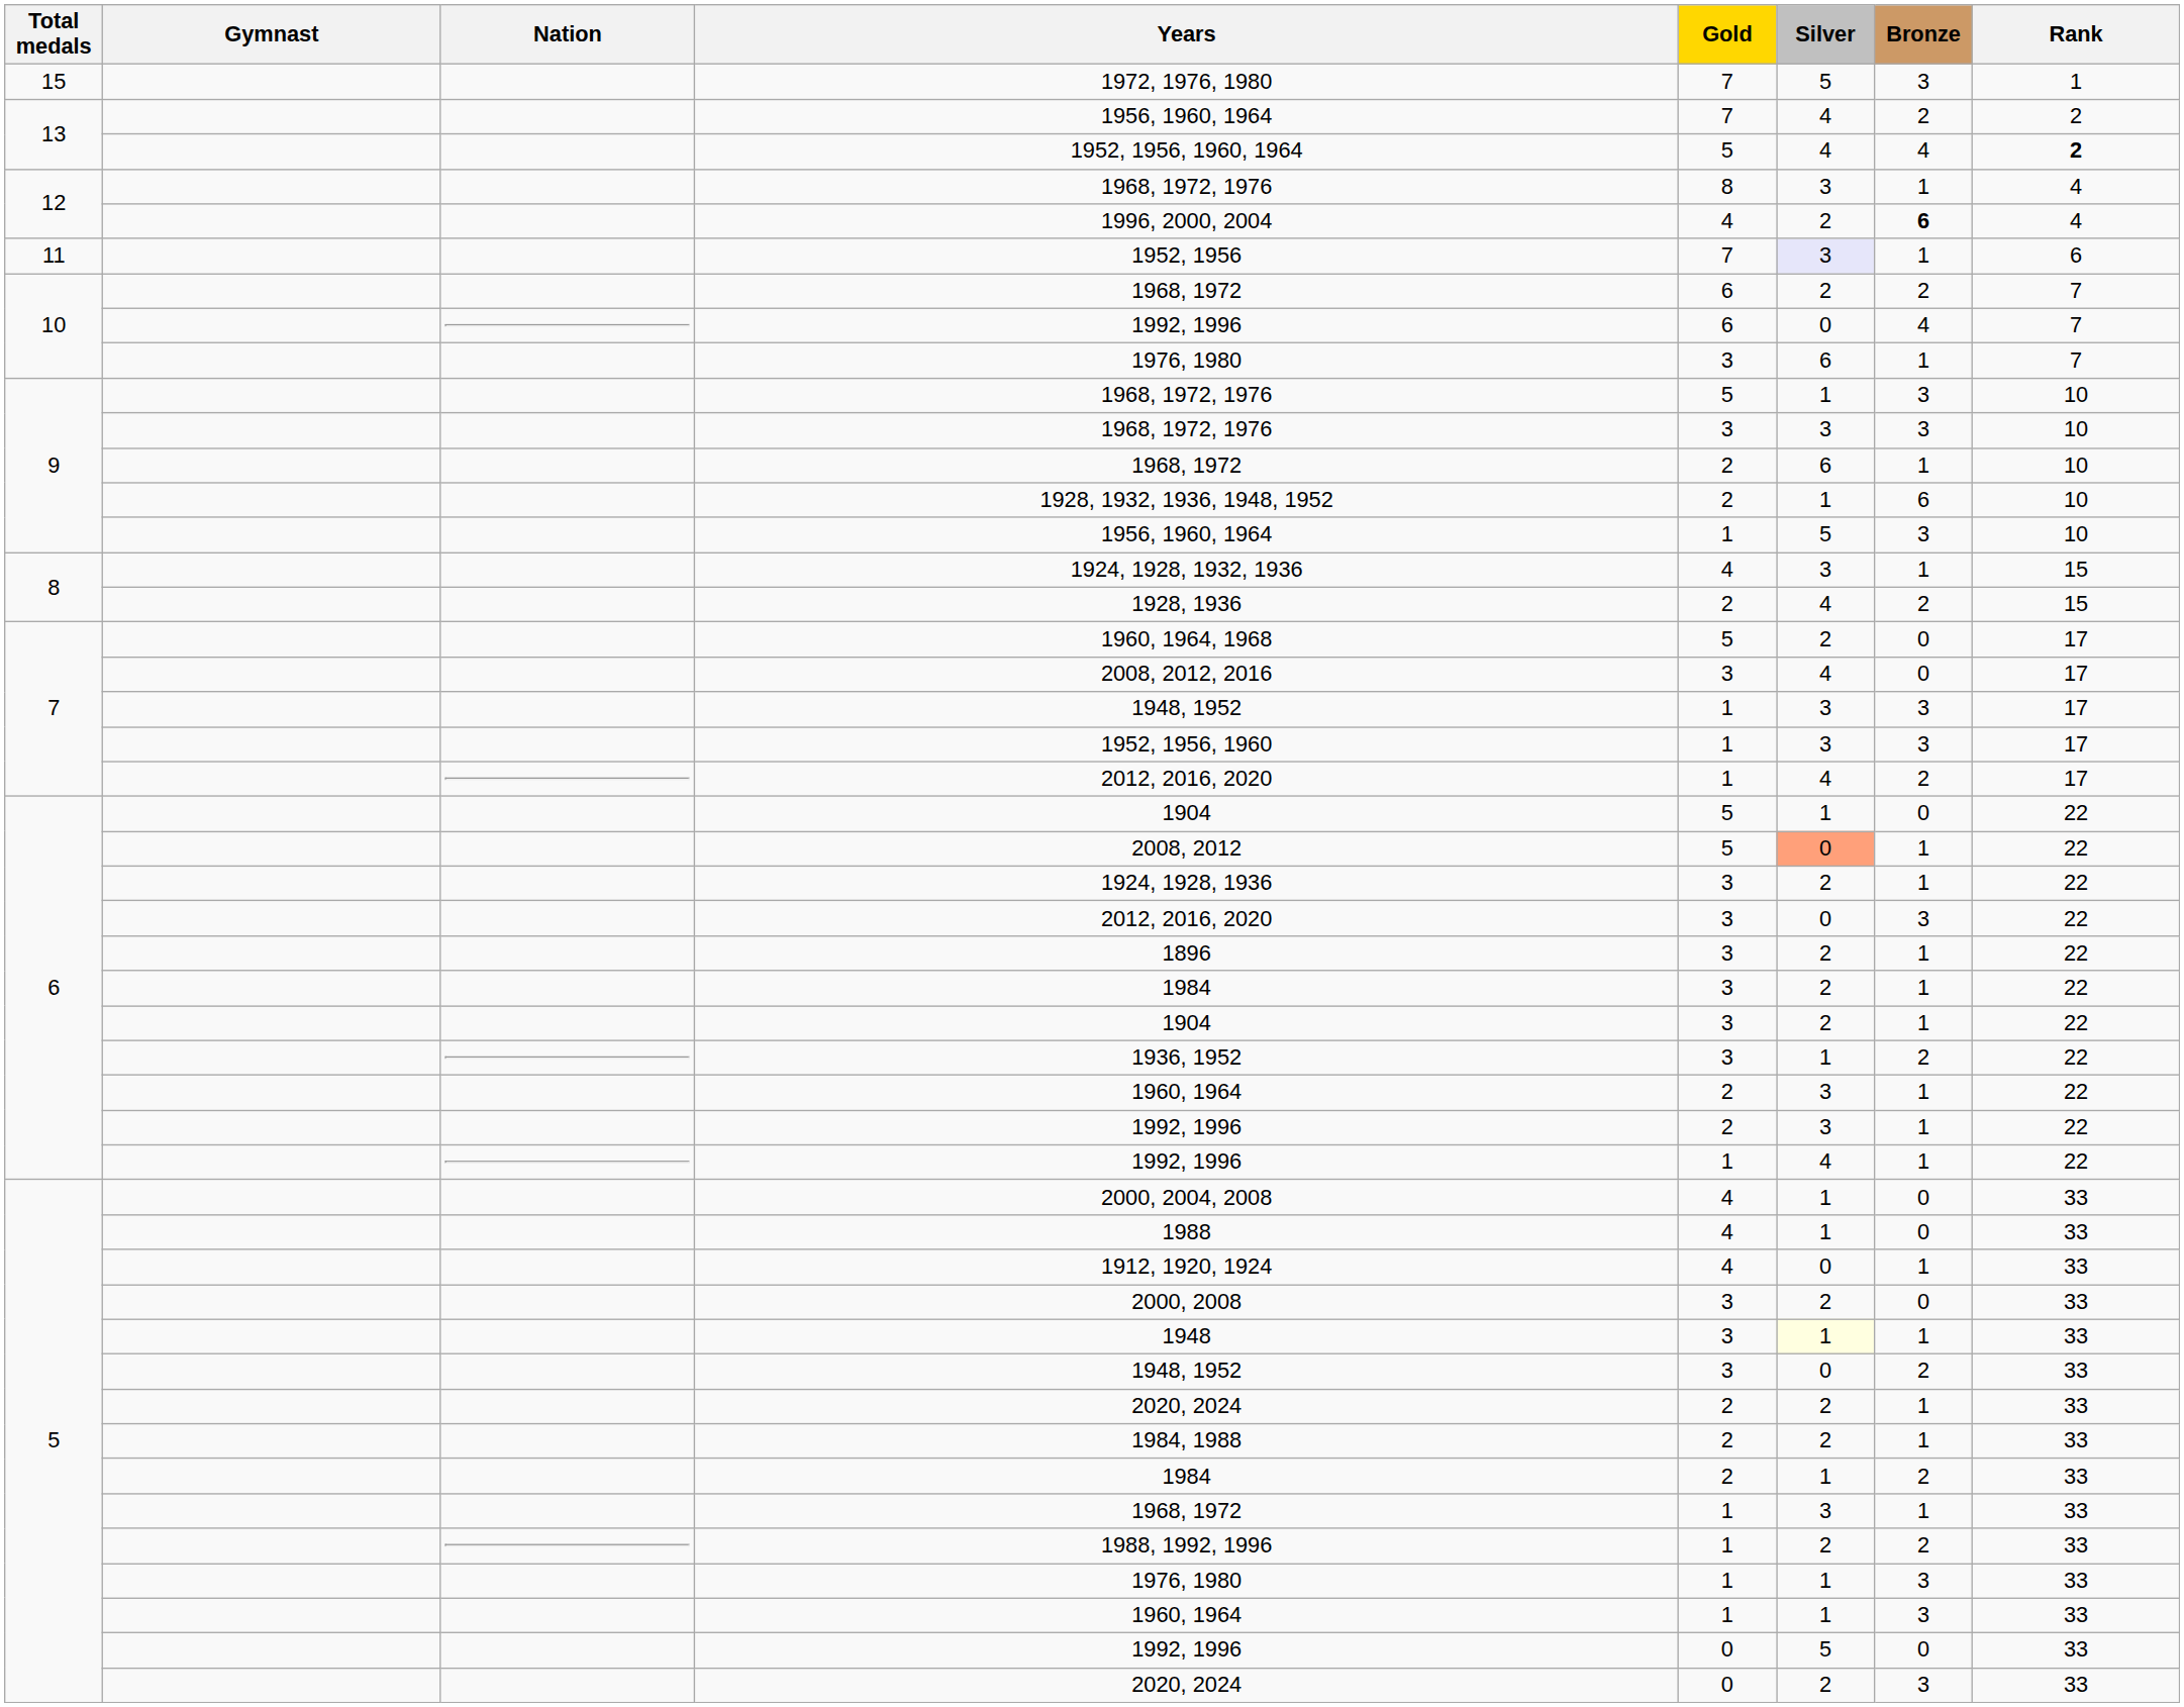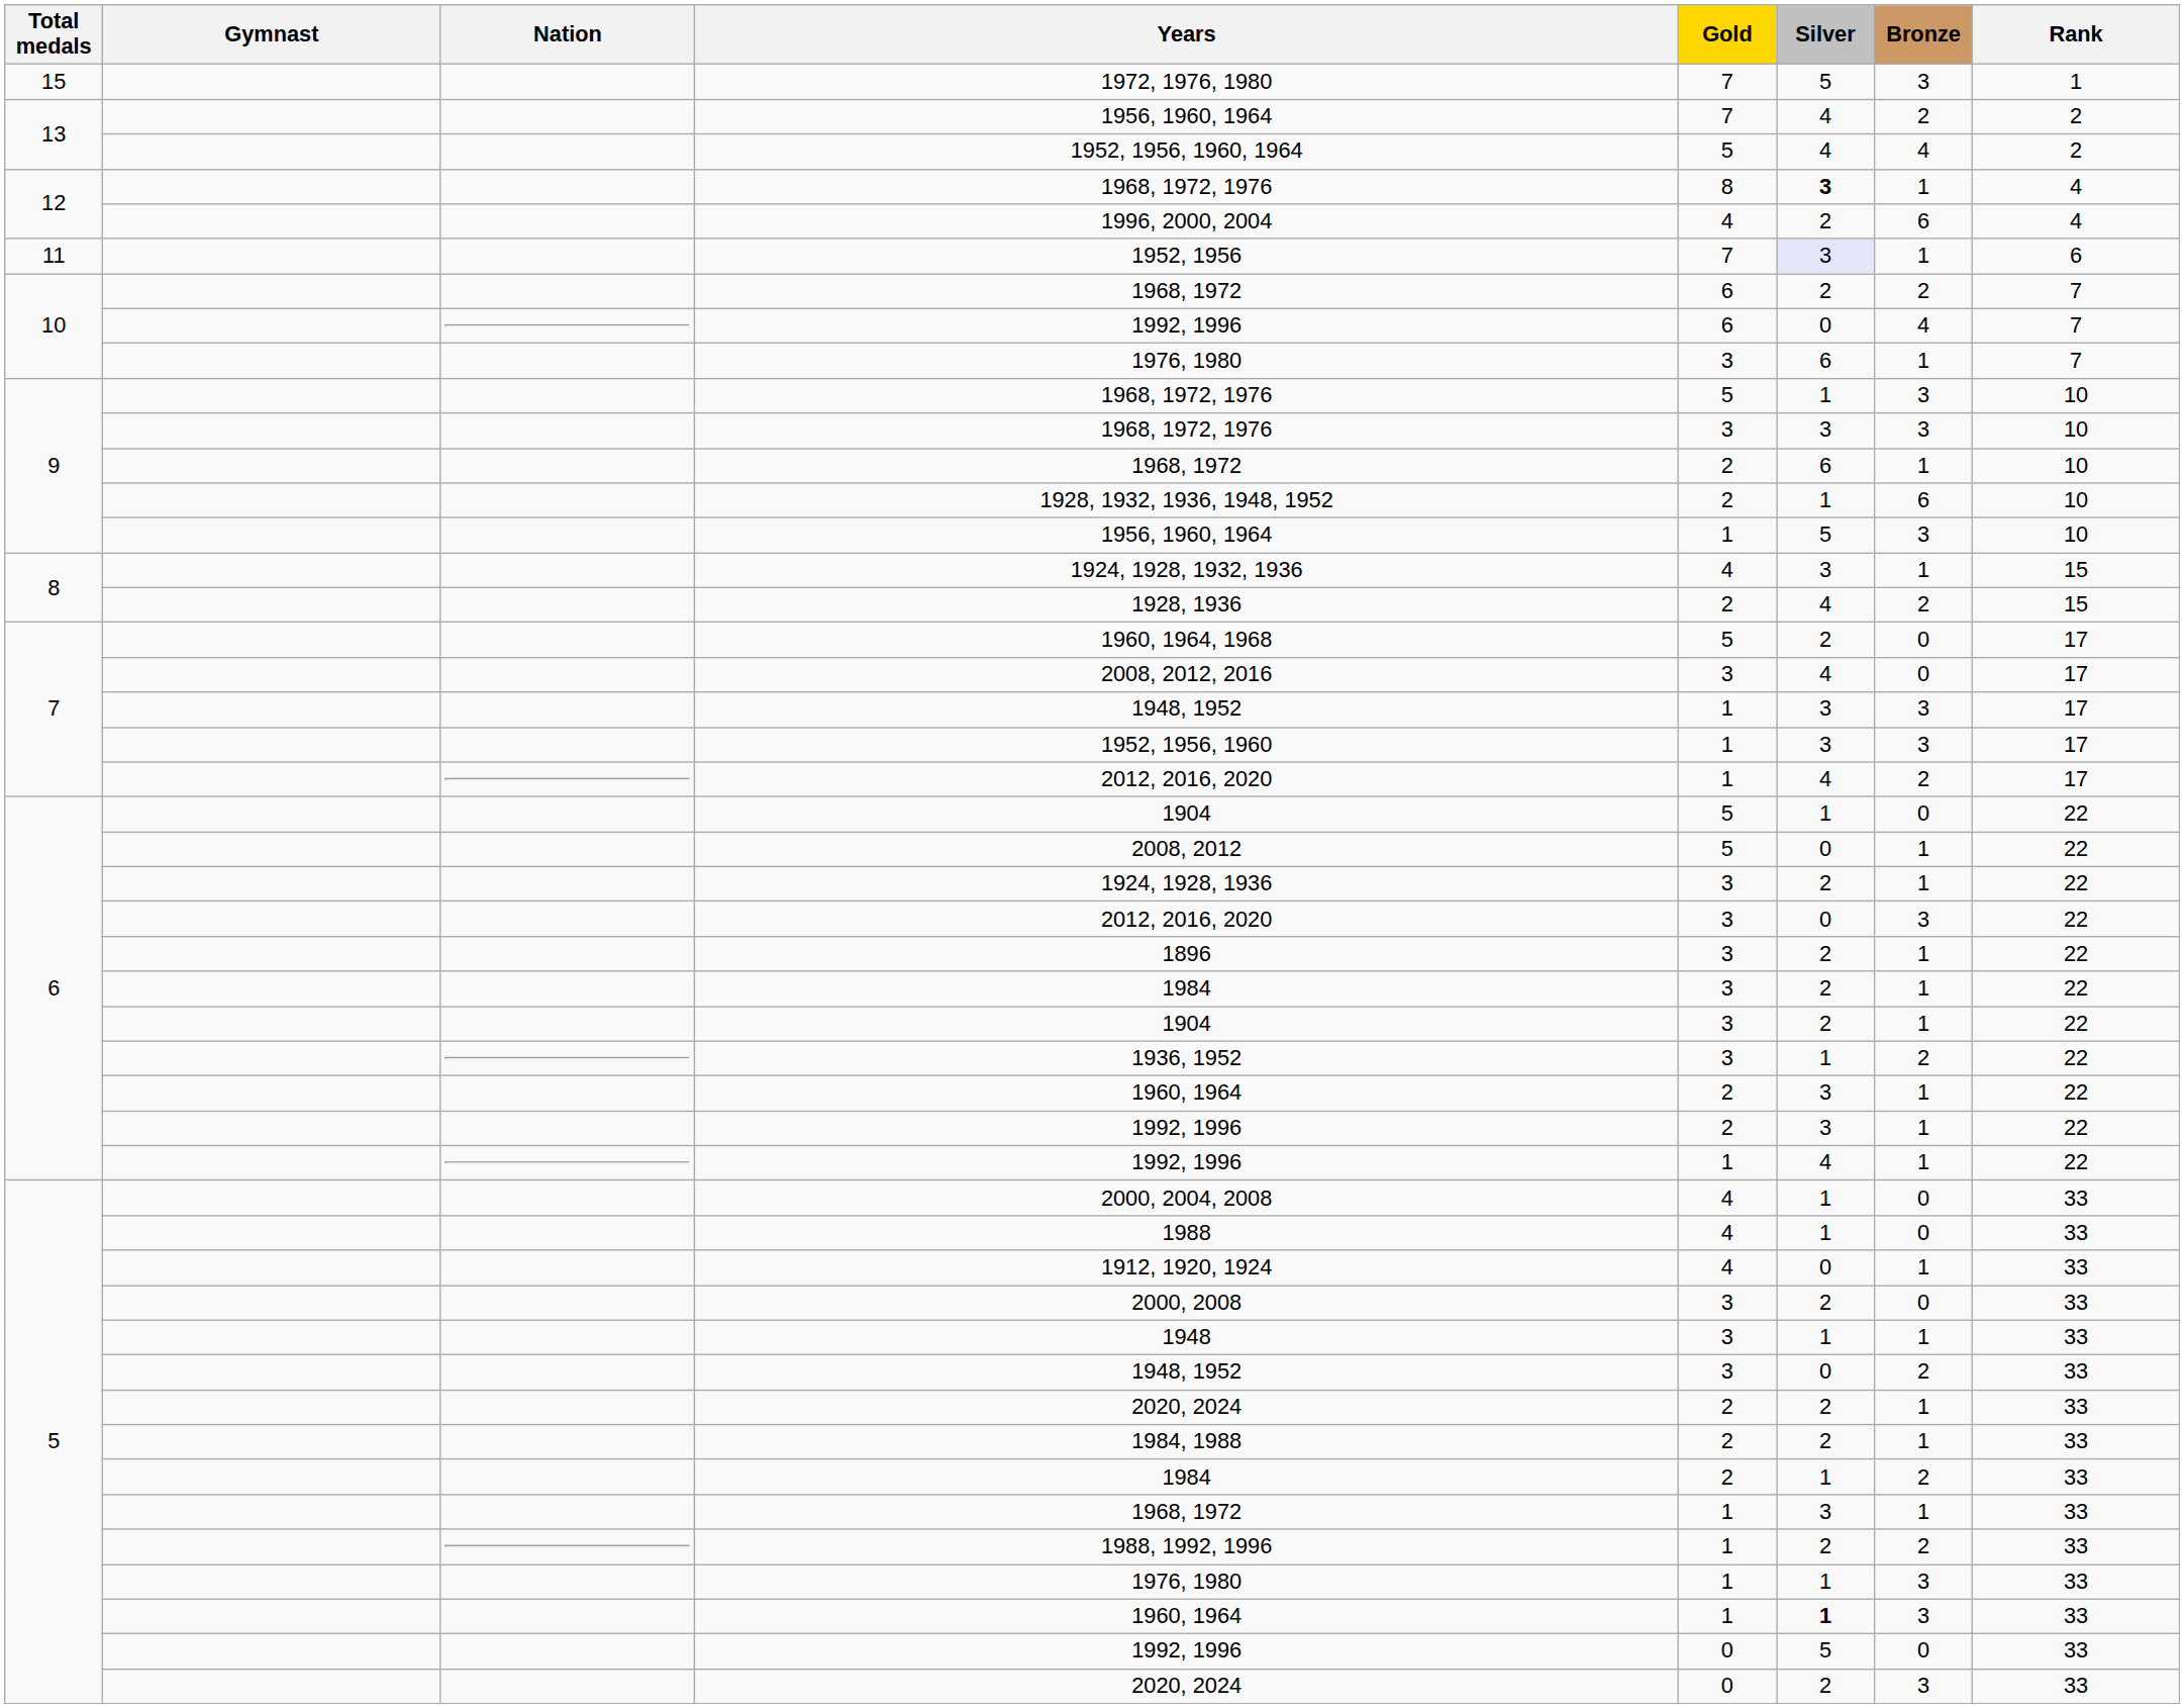1952, 1956, 1960, 1964 | Rank: bold -> normal
12 / 1968, 1972, 1976 | Silver: normal -> bold
1996, 2000, 2004 | Bronze: bold -> normal
2008, 2012 | Silver: lightsalmon background -> no background
1948 | Silver: lightyellow background -> no background
5 / 1960, 1964 | Silver: normal -> bold
